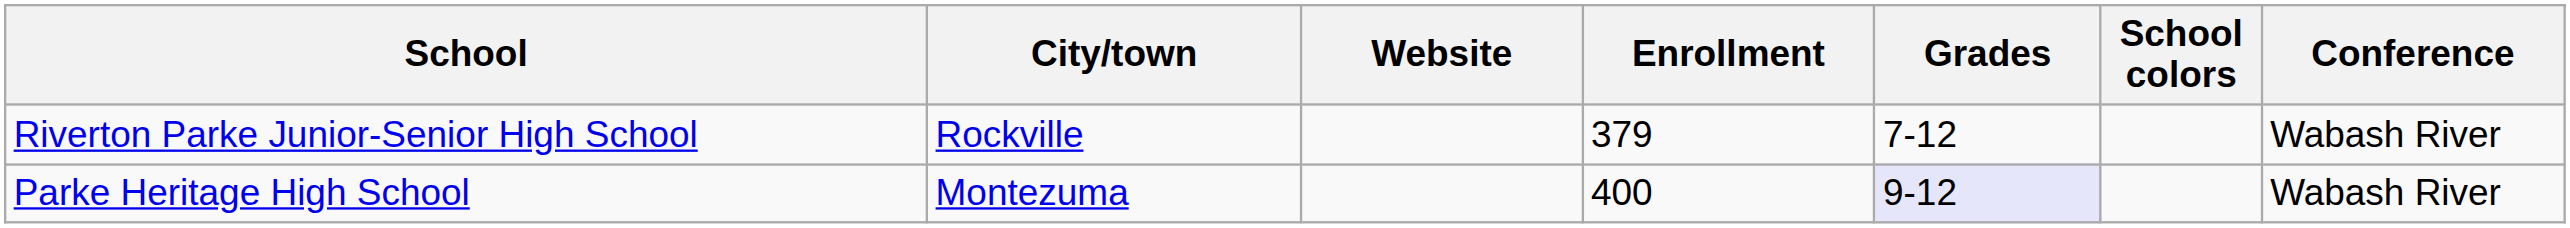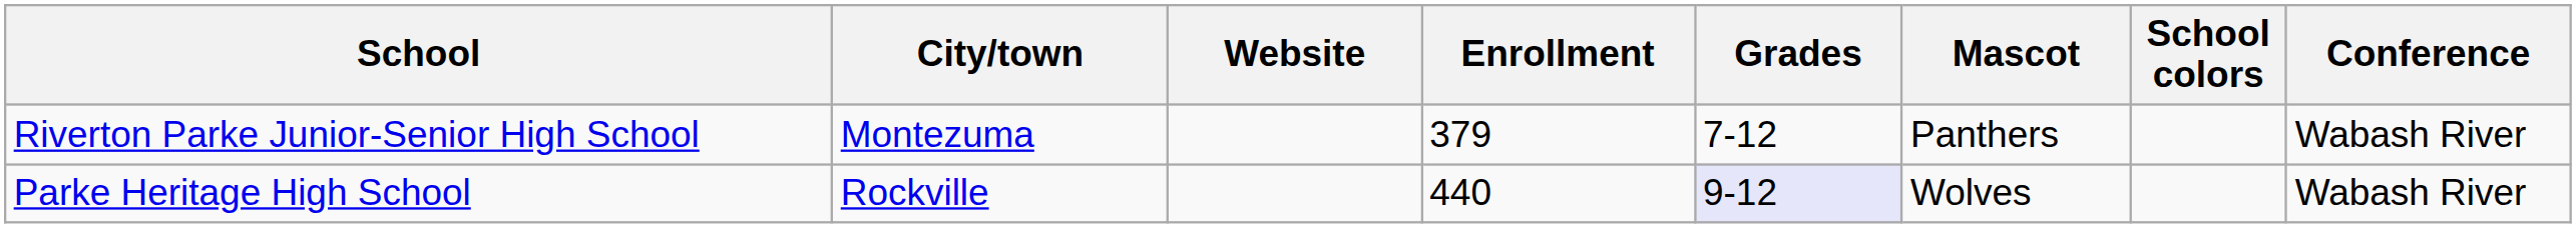+ column: Mascot | Panthers | Wolves
Riverton Parke Junior-Senior High School | City/town: Rockville -> Montezuma
Parke Heritage High School | City/town: Montezuma -> Rockville
Parke Heritage High School | Enrollment: 400 -> 440
